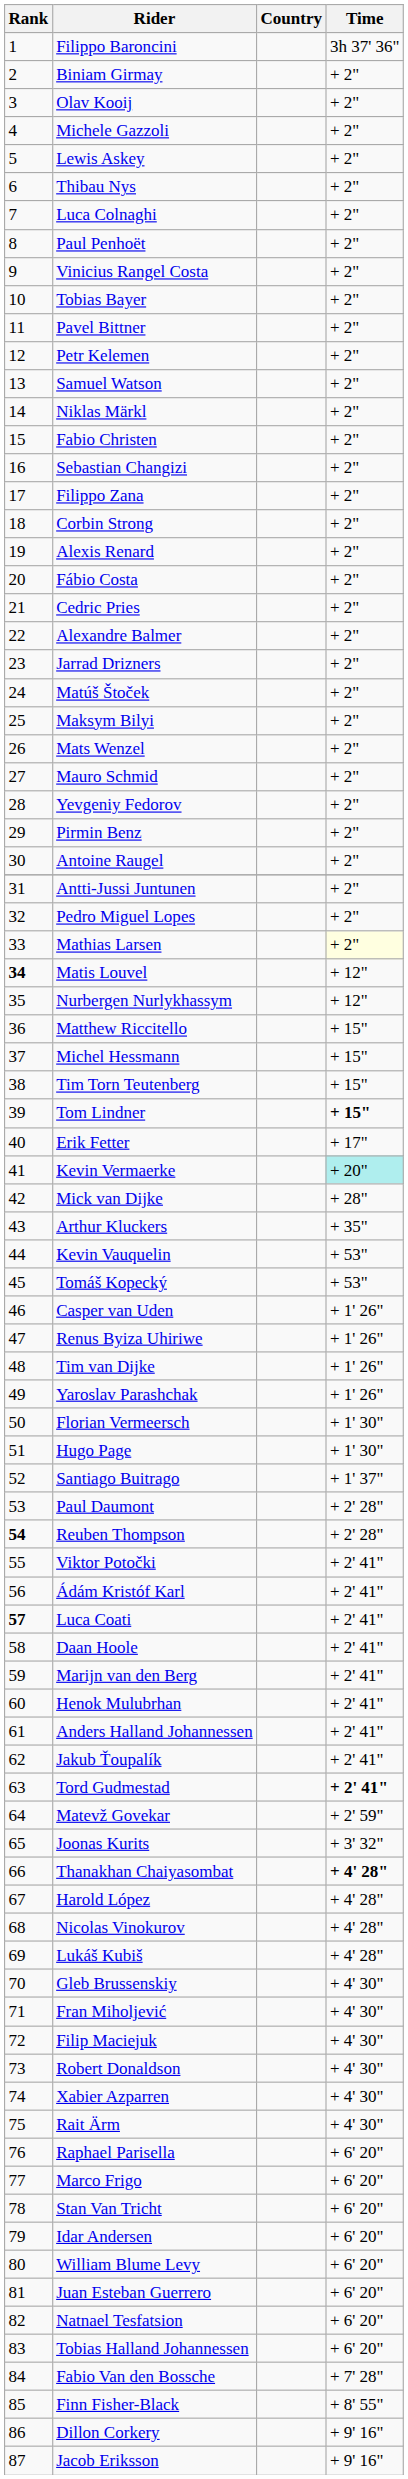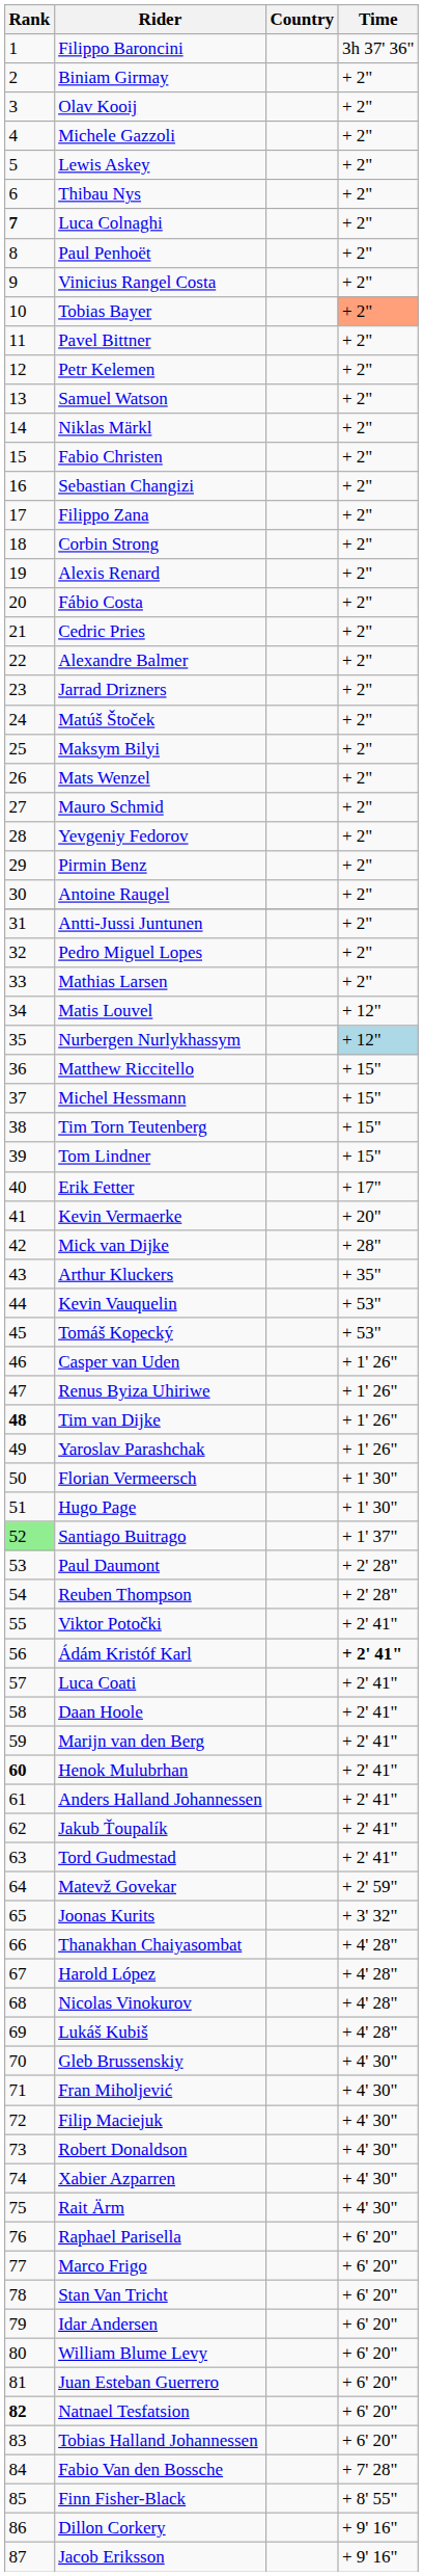Luca Colnaghi | Rank: normal -> bold
Tobias Bayer | Time: no background -> lightsalmon background
Mathias Larsen | Time: lightyellow background -> no background
Matis Louvel | Rank: bold -> normal
Nurbergen Nurlykhassym | Time: no background -> lightblue background
Tom Lindner | Time: bold -> normal
Kevin Vermaerke | Time: paleturquoise background -> no background
Tim van Dijke | Rank: normal -> bold
Santiago Buitrago | Rank: no background -> lightgreen background
Reuben Thompson | Rank: bold -> normal
Ádám Kristóf Karl | Time: normal -> bold
Luca Coati | Rank: bold -> normal
Henok Mulubrhan | Rank: normal -> bold
Tord Gudmestad | Time: bold -> normal
Thanakhan Chaiyasombat | Time: bold -> normal
Natnael Tesfatsion | Rank: normal -> bold
